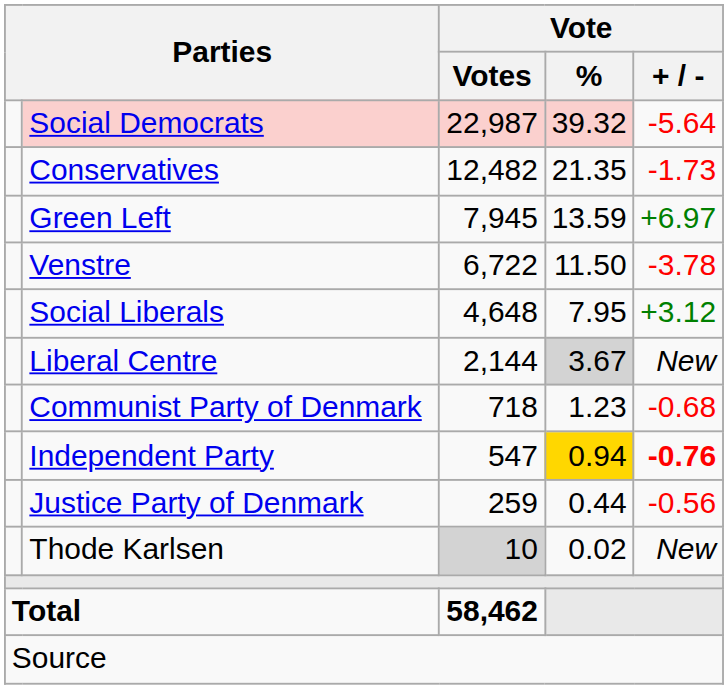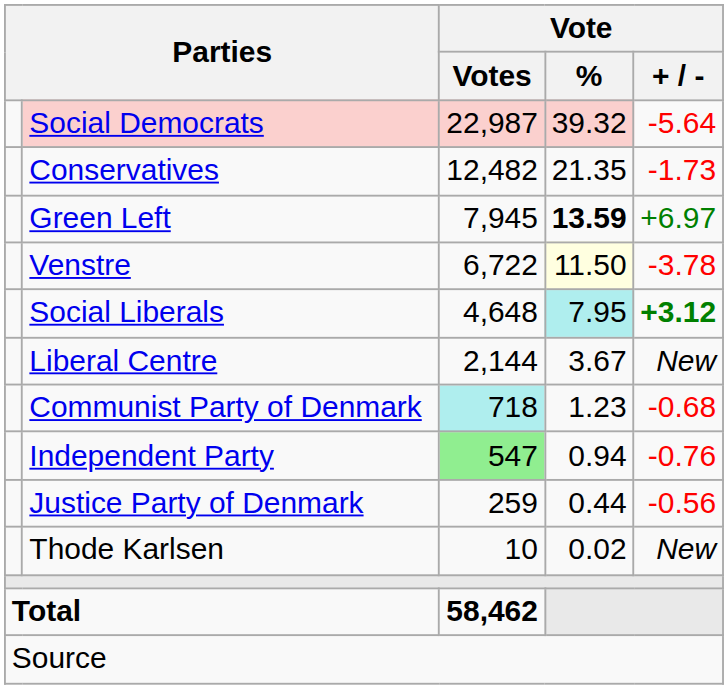Green Left | Vote / %: normal -> bold
Venstre | Vote / %: no background -> lightyellow background
Social Liberals | Vote / %: no background -> paleturquoise background
Social Liberals | Vote / + / -: normal -> bold
Liberal Centre | Vote / %: lightgrey background -> no background
Communist Party of Denmark | Vote / Votes: no background -> paleturquoise background
Independent Party | Vote / Votes: no background -> lightgreen background
Independent Party | Vote / %: gold background -> no background
Independent Party | Vote / + / -: bold -> normal
Thode Karlsen | Vote / Votes: lightgrey background -> no background
